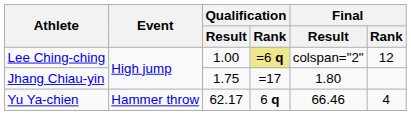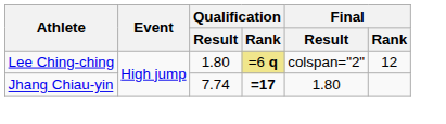Lee Ching-ching | Qualification / Result: 1.00 -> 1.80
Jhang Chiau-yin | Qualification / Result: 1.75 -> 7.74
Jhang Chiau-yin | Qualification / Rank: normal -> bold
- row: Yu Ya-chien | Hammer throw | 62.17 | 6 q | 66.46 | 4
